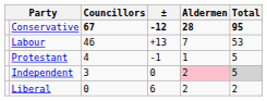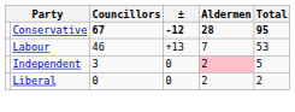- row: Protestant | 4 | -1 | 1 | 5
Independent | Total: lightgrey background -> no background
Liberal | ±: 6 -> 0
